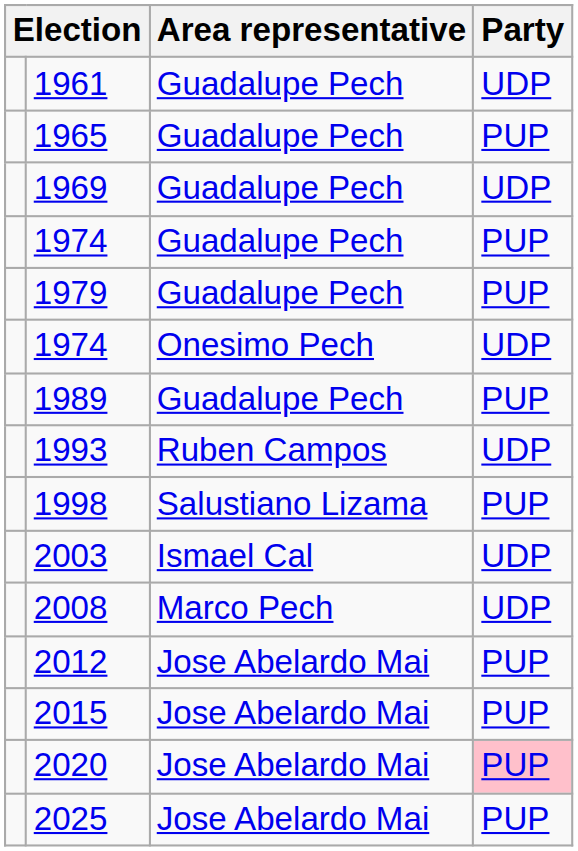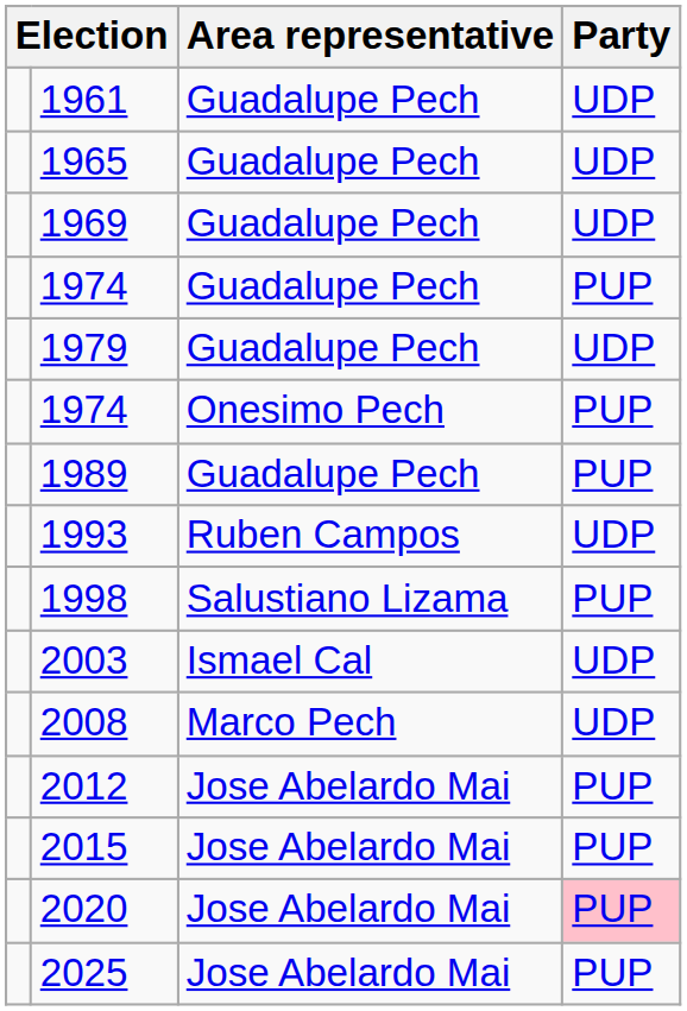1965 | Party: PUP -> UDP
1979 | Party: PUP -> UDP
1974 / Onesimo Pech | Party: UDP -> PUP
